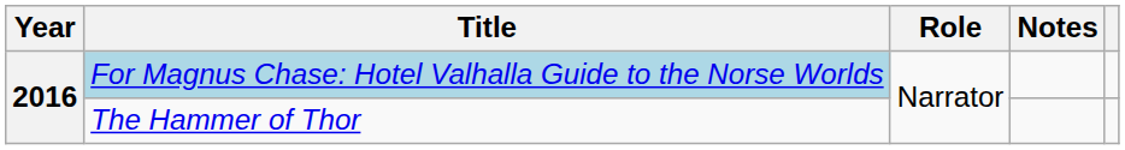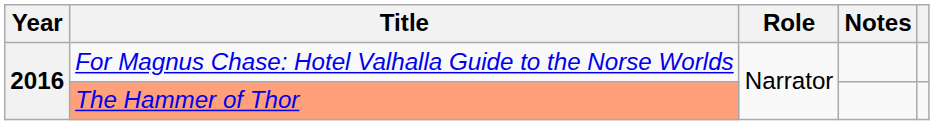For Magnus Chase: Hotel Valhalla Guide to the Norse Worlds | Title: lightblue background -> no background
The Hammer of Thor | Title: no background -> lightsalmon background
